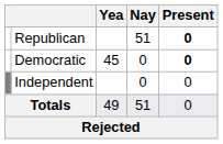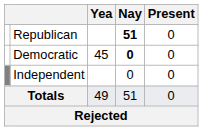Republican | Nay: normal -> bold
Republican | Present: bold -> normal
Democratic | Nay: normal -> bold
Democratic | Present: bold -> normal
